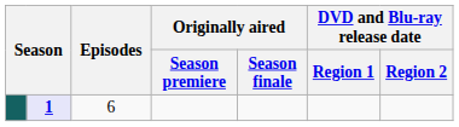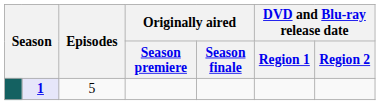row 3 | Episodes: 6 -> 5
